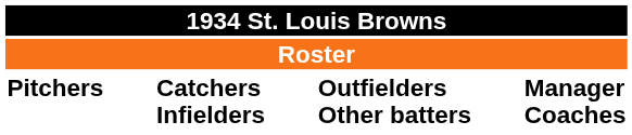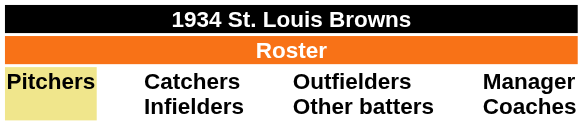Pitchers | column 1: no background -> khaki background
